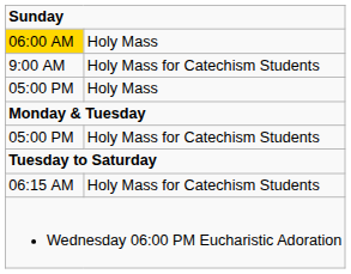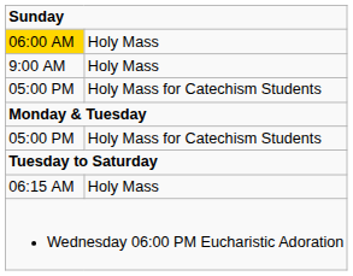row 3 | column 2: Holy Mass for Catechism Students -> Holy Mass
row 4 | column 2: Holy Mass -> Holy Mass for Catechism Students
row 8 | column 2: Holy Mass for Catechism Students -> Holy Mass
